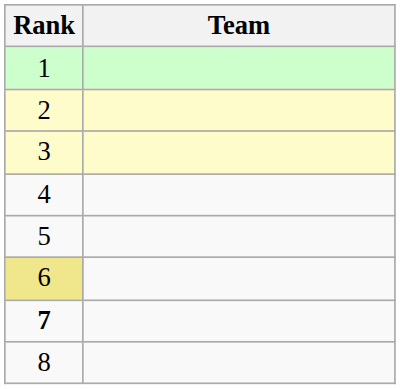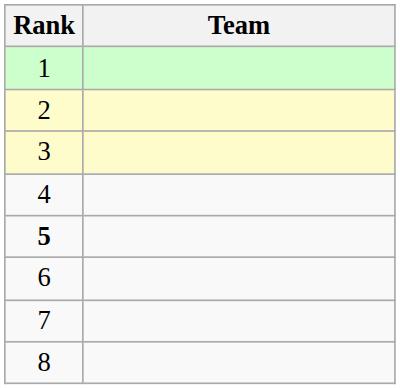5 | Rank: normal -> bold
6 | Rank: khaki background -> no background
7 | Rank: bold -> normal
